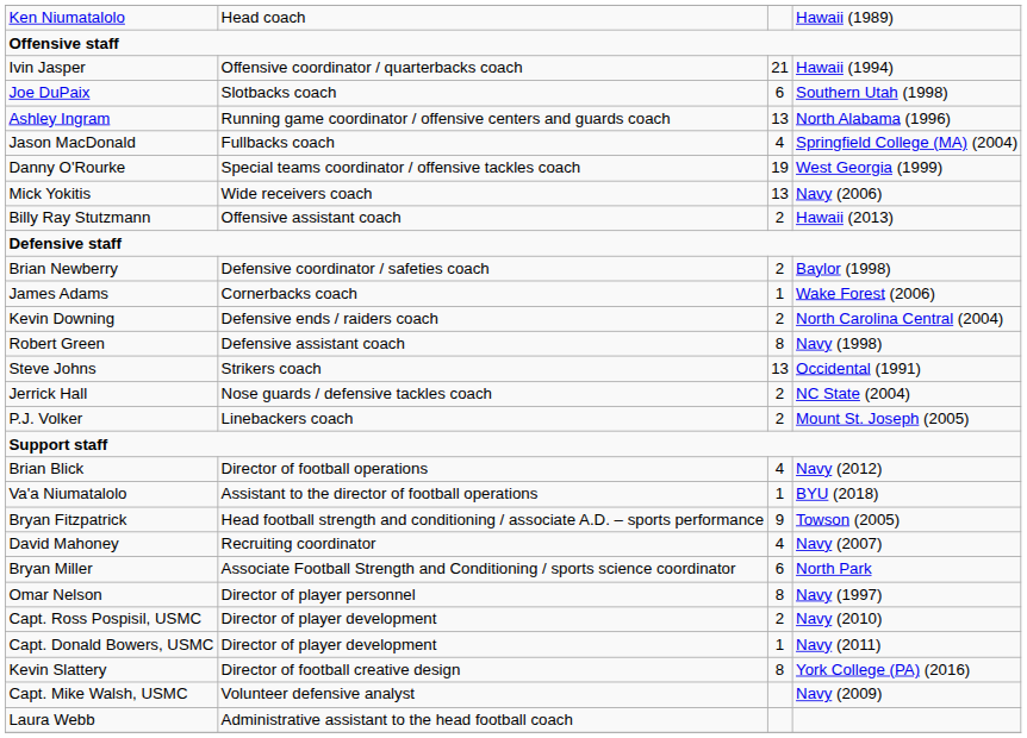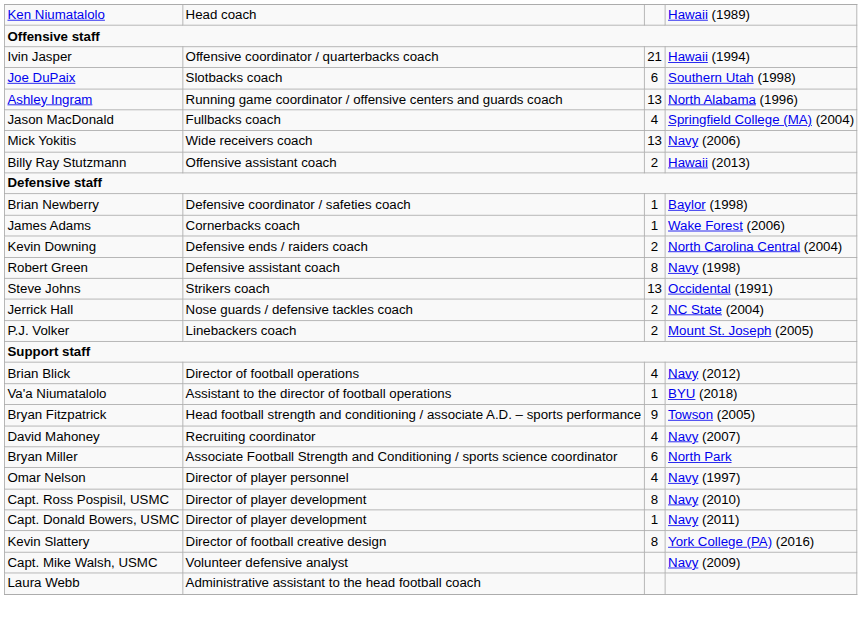- row: Danny O'Rourke | Special teams coordinator / offensive tackles coach | 19 | West Georgia (1999)
Brian Newberry | column 3: 2 -> 1
Omar Nelson | column 3: 8 -> 4
Capt. Ross Pospisil, USMC | column 3: 2 -> 8
